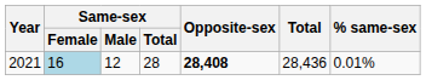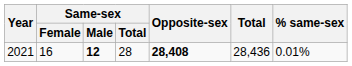2021 | Same-sex / Female: lightblue background -> no background
2021 | Same-sex / Male: normal -> bold
